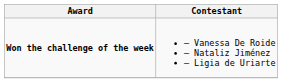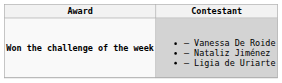Won the challenge of the week | Contestant: no background -> lightgrey background
